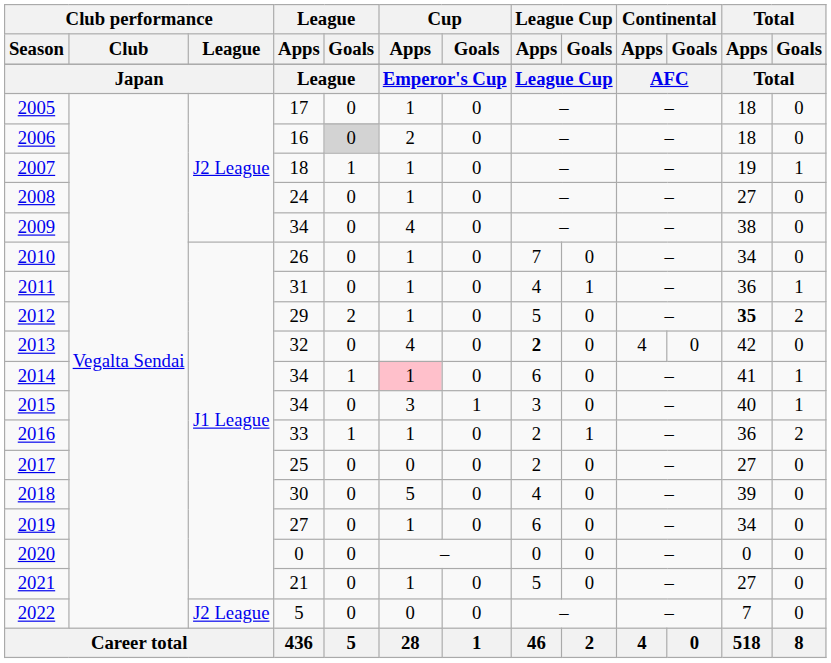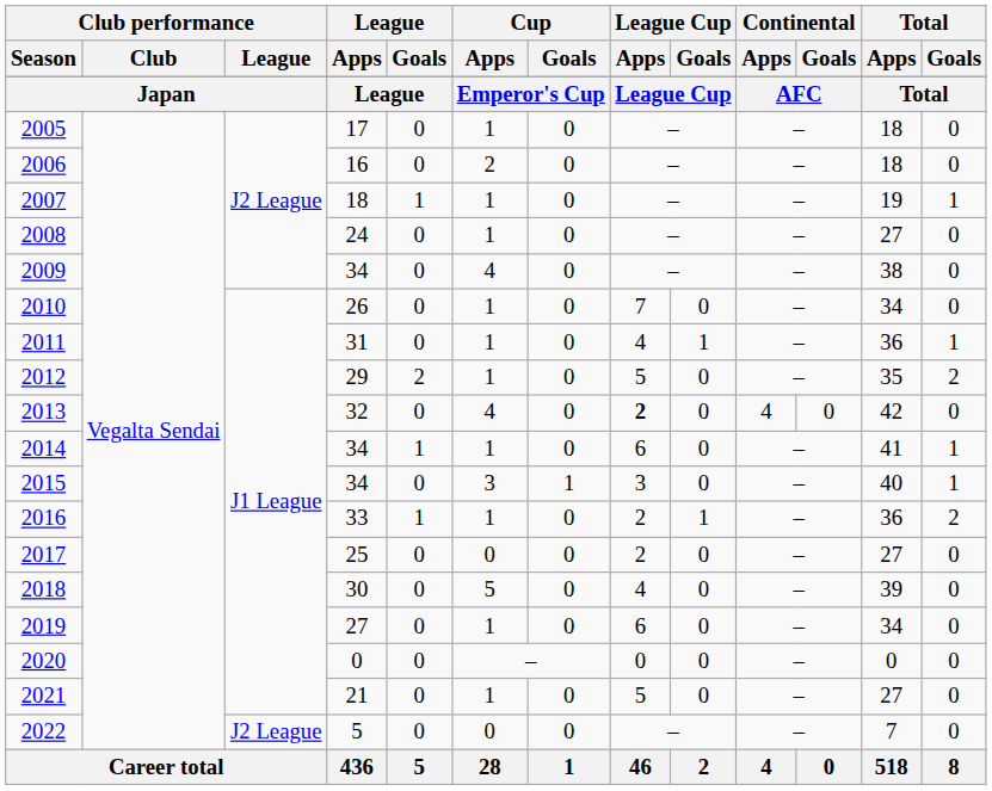2006 | League / Goals: lightgrey background -> no background
2012 | Total / Apps: bold -> normal
2014 | Cup / Apps: pink background -> no background
